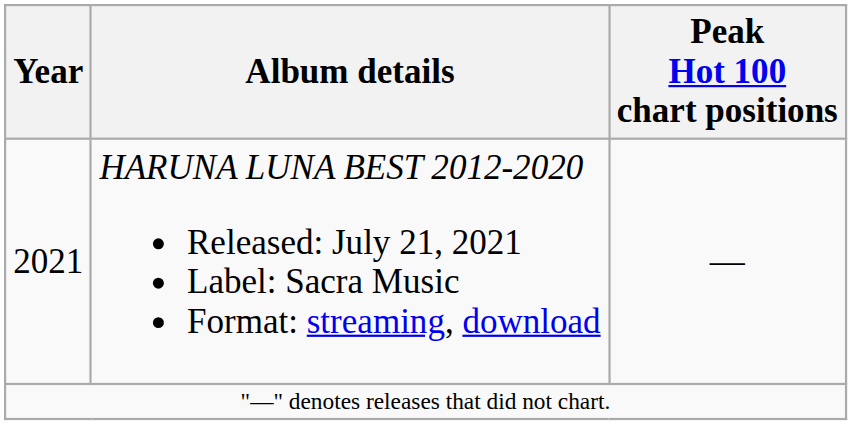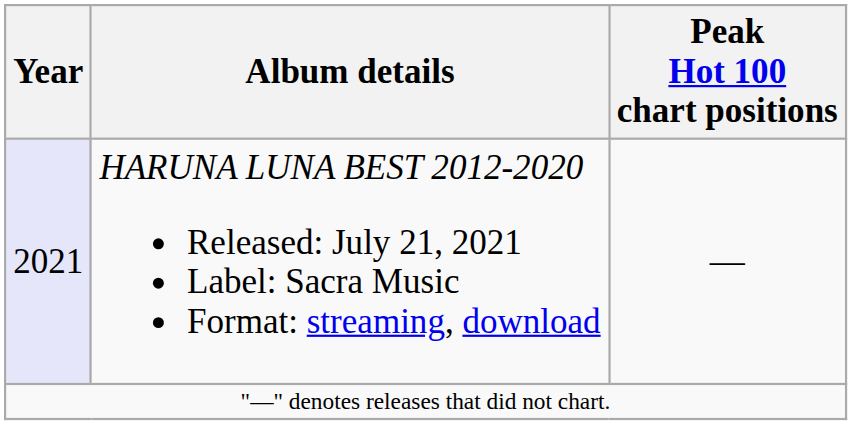2021 | Year: no background -> lavender background
